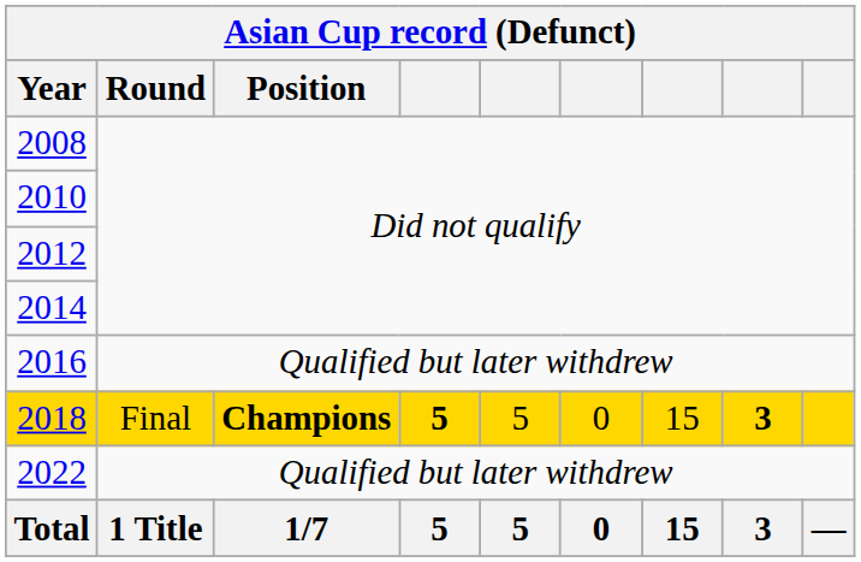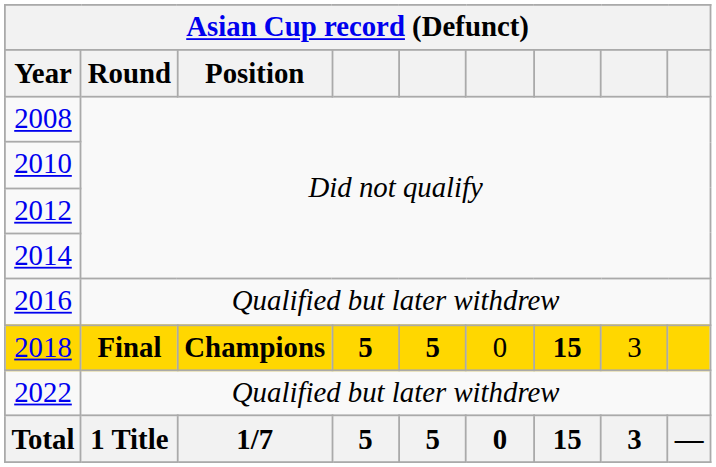2018 | Round: normal -> bold
2018 | column 5: normal -> bold
2018 | column 7: normal -> bold
2018 | column 8: bold -> normal
